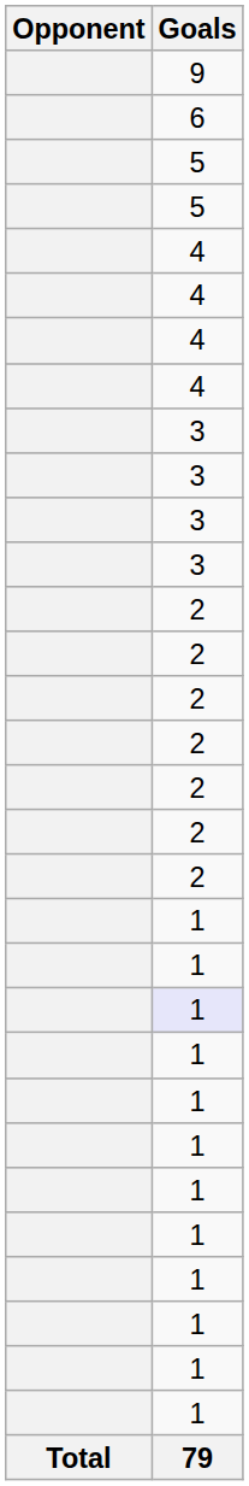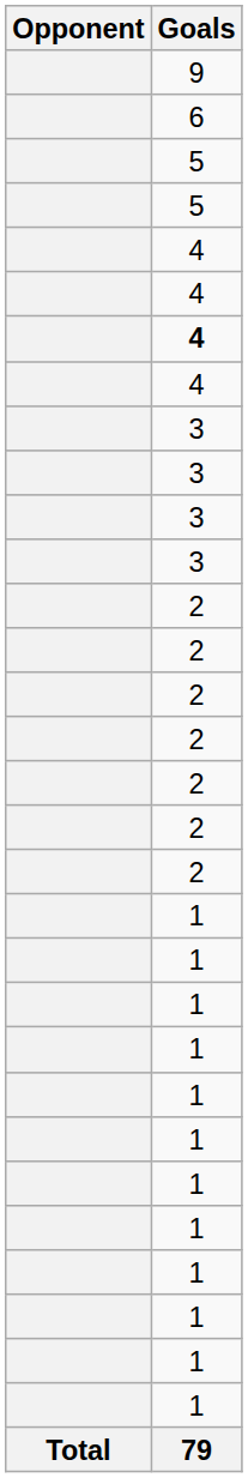row 8 | Goals: normal -> bold
row 23 | Goals: lavender background -> no background
